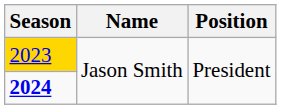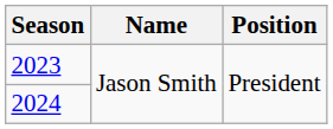2023 | Season: gold background -> no background
2024 | Season: bold -> normal
